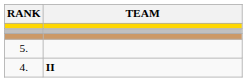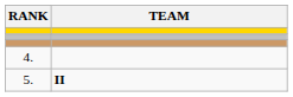row 5 | RANK: 5. -> 4.
row 6 | RANK: 4. -> 5.
